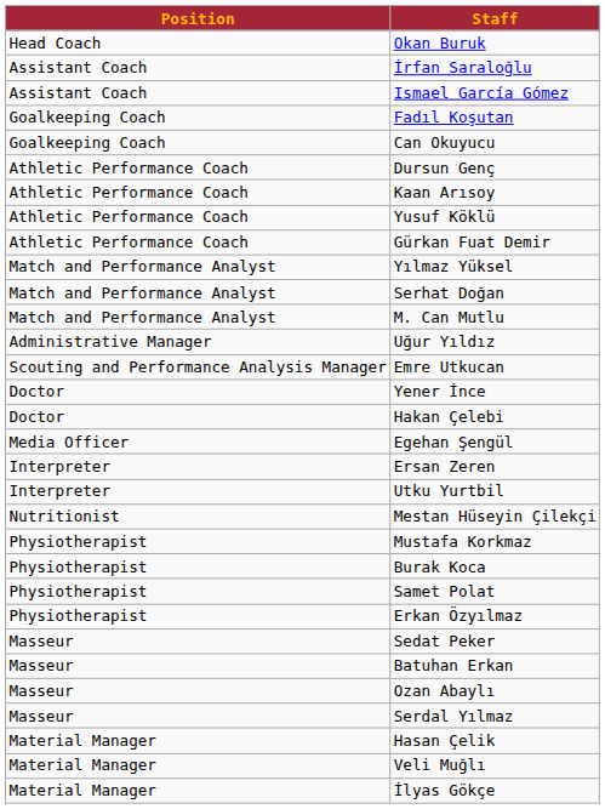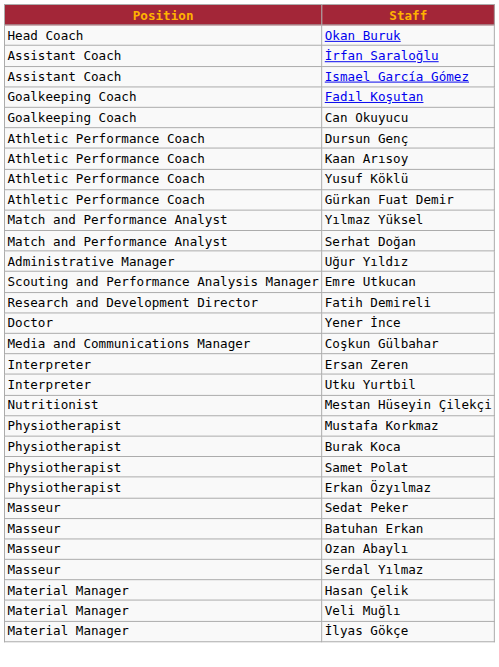- row: Match and Performance Analyst | M. Can Mutlu
+ row: Research and Development Director | Fatih Demireli
- row: Doctor | Hakan Çelebi
+ row: Media and Communications Manager | Coşkun Gülbahar
- row: Media Officer | Egehan Şengül
